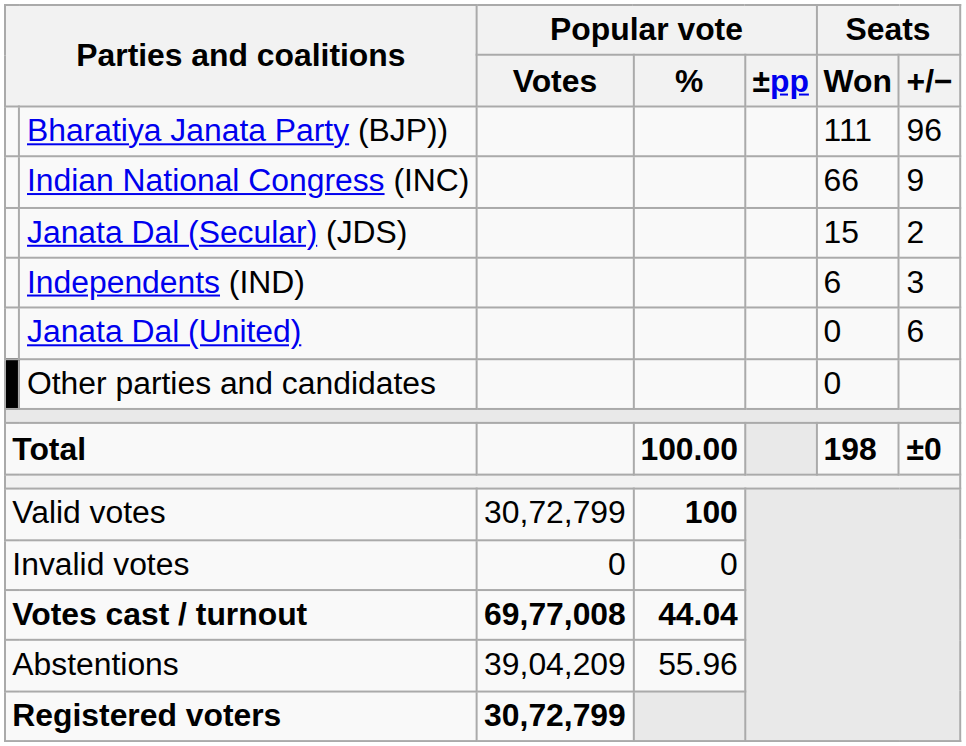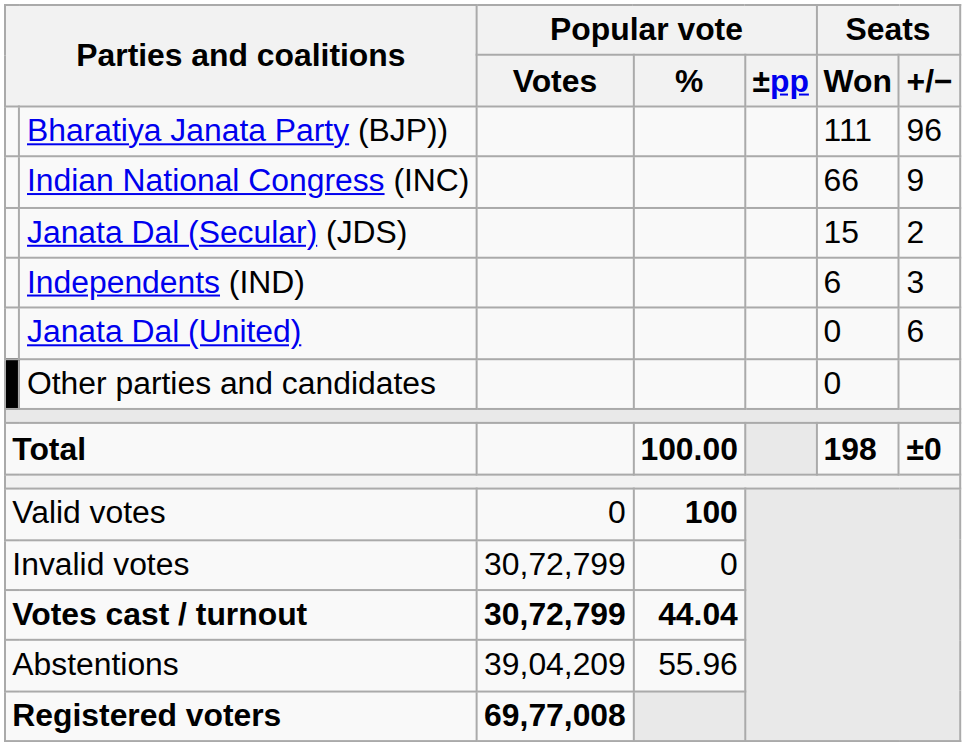Valid votes | Popular vote / Votes: 30,72,799 -> 0
Invalid votes | Popular vote / Votes: 0 -> 30,72,799
Votes cast / turnout | Popular vote / Votes: 69,77,008 -> 30,72,799
Registered voters | Popular vote / Votes: 30,72,799 -> 69,77,008
